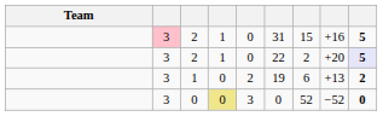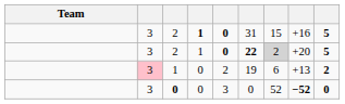row 2 | column 2: pink background -> no background
row 2 | column 4: normal -> bold
row 2 | column 5: normal -> bold
row 3 | column 5: normal -> bold
row 3 | column 6: normal -> bold
row 3 | column 7: no background -> lightgrey background
row 3 | column 9: lavender background -> no background
row 4 | column 2: no background -> pink background
row 5 | column 3: normal -> bold
row 5 | column 4: khaki background -> no background
row 5 | column 8: normal -> bold
